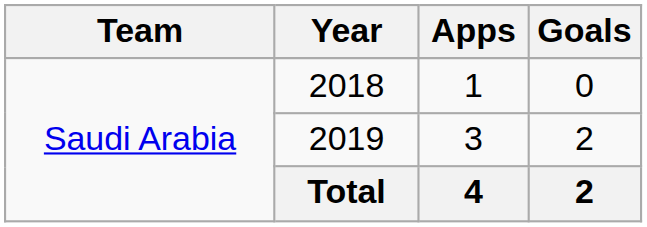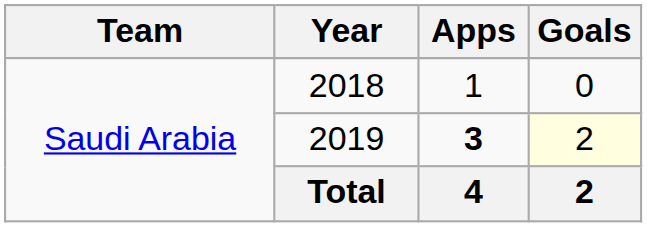2019 | Apps: normal -> bold
2019 | Goals: no background -> lightyellow background
